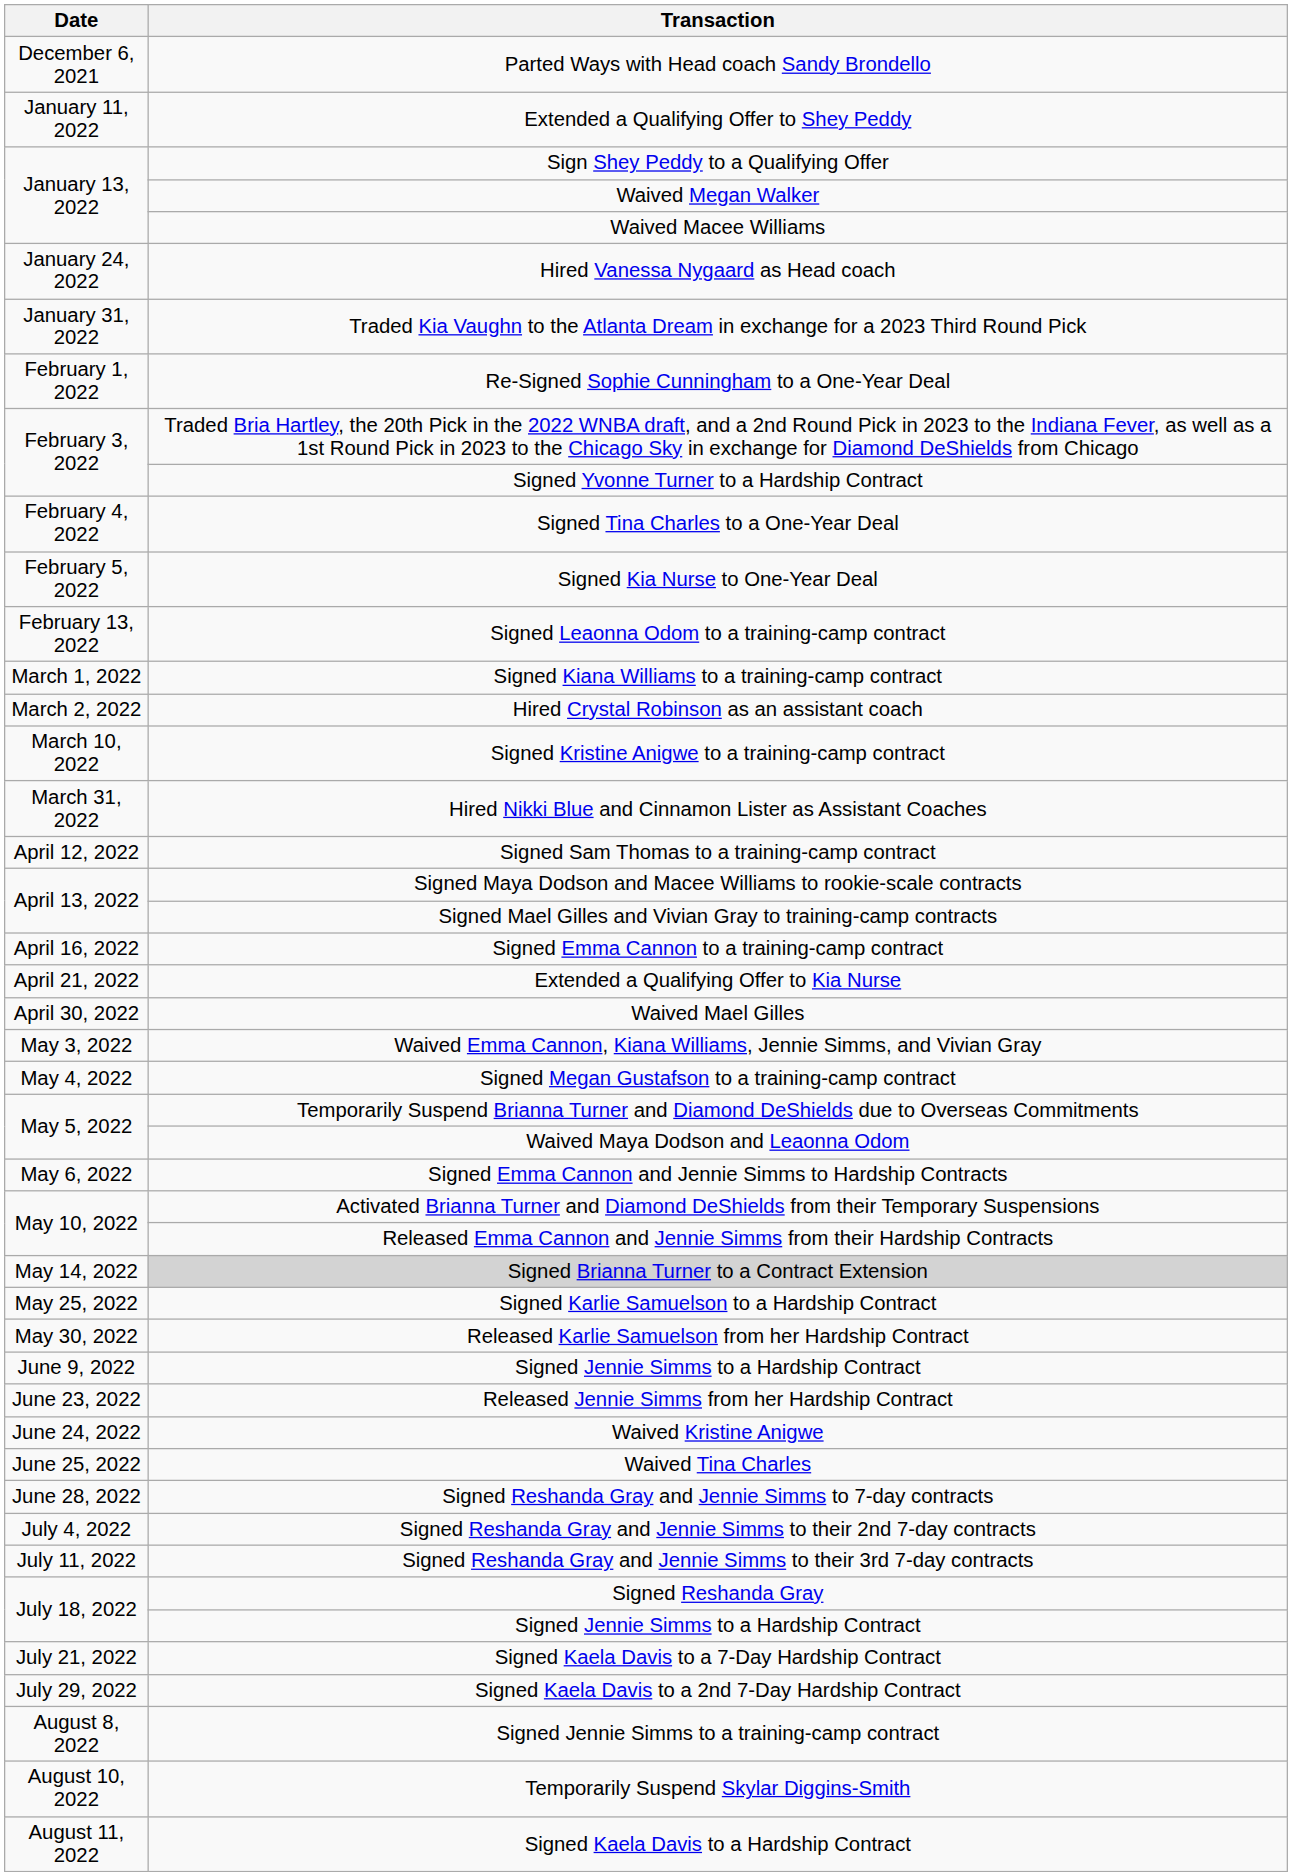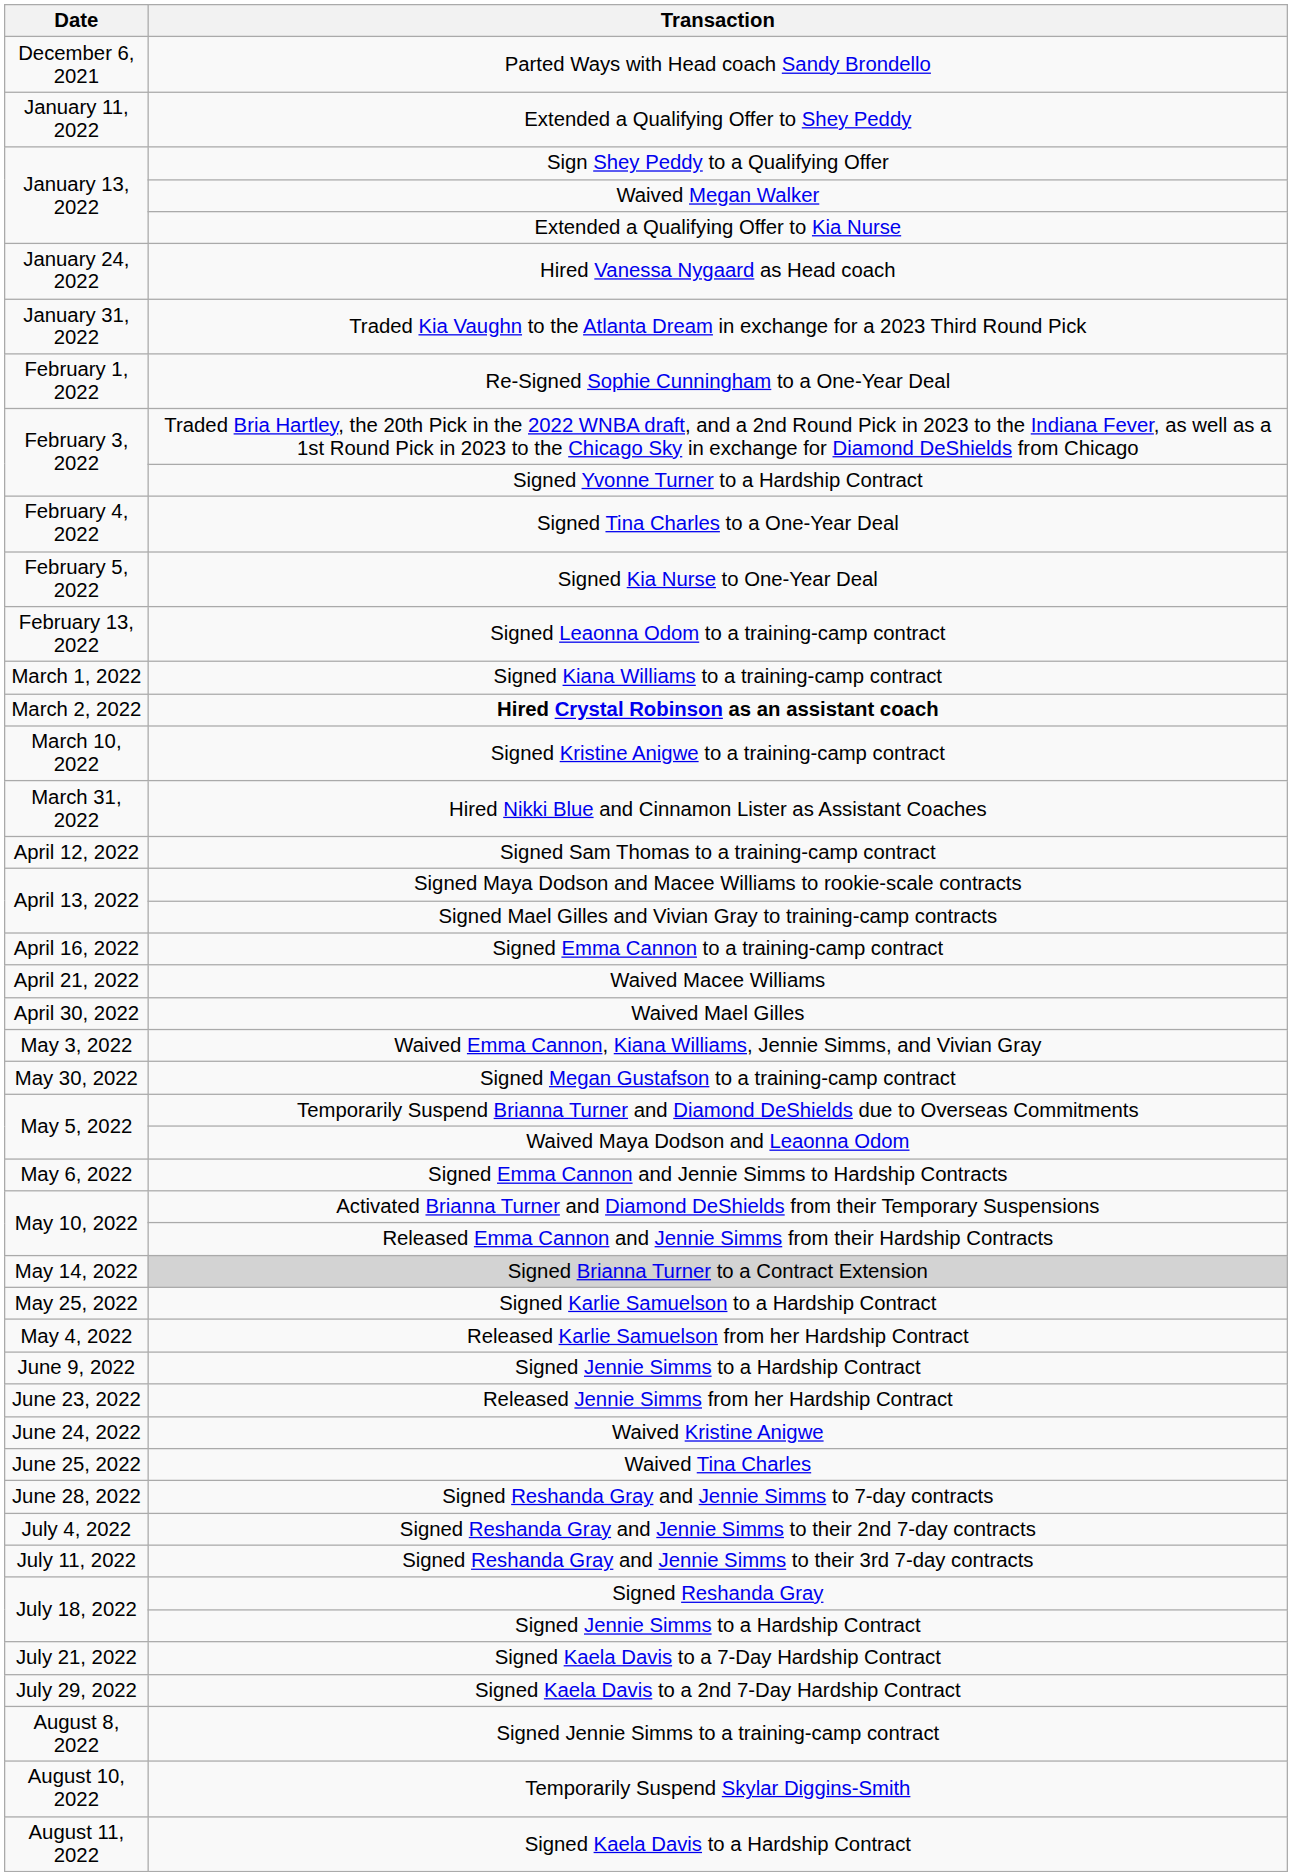row 6 | Transaction: Waived Macee Williams -> Extended a Qualifying Offer to Kia Nurse
row 16 | Transaction: normal -> bold
row 23 | Transaction: Extended a Qualifying Offer to Kia Nurse -> Waived Macee Williams
row 26 | Date: May 4, 2022 -> May 30, 2022
row 34 | Date: May 30, 2022 -> May 4, 2022
